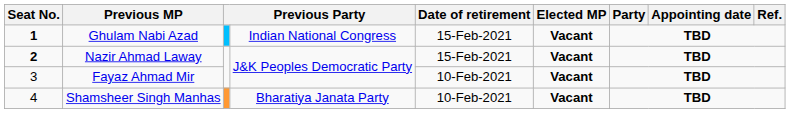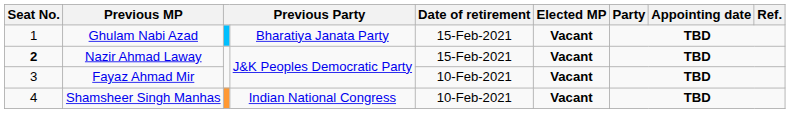Ghulam Nabi Azad | Seat No.: bold -> normal
Ghulam Nabi Azad | column 4: Indian National Congress -> Bharatiya Janata Party
Shamsheer Singh Manhas | column 4: Bharatiya Janata Party -> Indian National Congress
